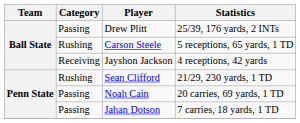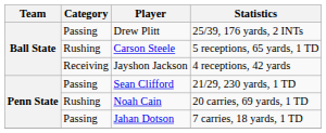Sean Clifford | Category: Rushing -> Passing
Noah Cain | Category: Passing -> Rushing
